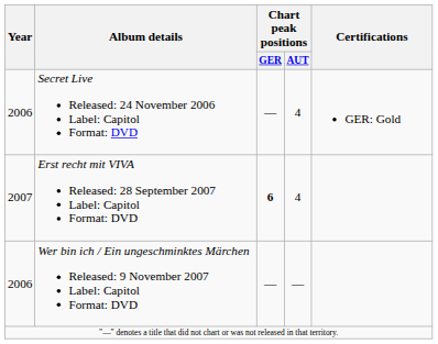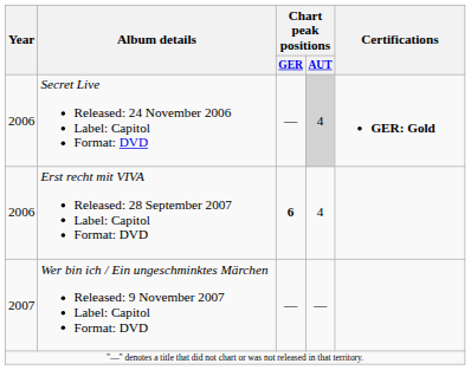row 3 | Chart peak positions / AUT: no background -> lightgrey background
row 3 | Certifications: normal -> bold
row 4 | Year: 2007 -> 2006
row 5 | Year: 2006 -> 2007
